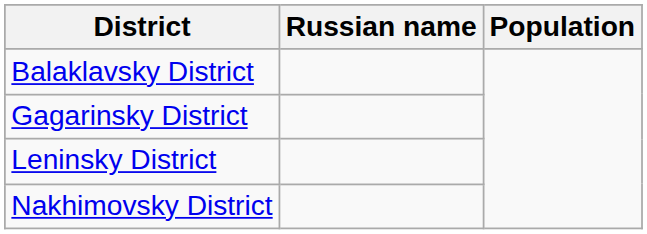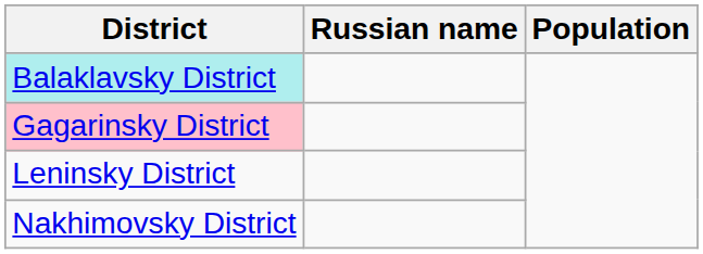Balaklavsky District | District: no background -> paleturquoise background
Gagarinsky District | District: no background -> pink background
